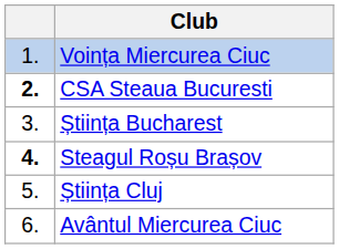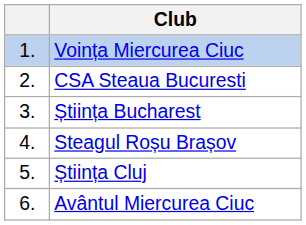CSA Steaua Bucuresti | column 1: bold -> normal
Steagul Roșu Brașov | column 1: bold -> normal
